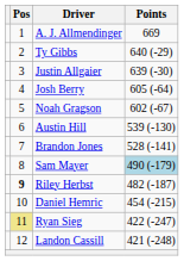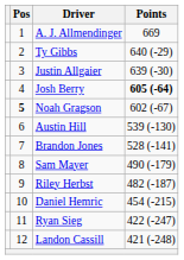Josh Berry | Points: normal -> bold
Noah Gragson | Pos: normal -> bold
Sam Mayer | Points: lightblue background -> no background
Riley Herbst | Pos: bold -> normal
Ryan Sieg | Pos: khaki background -> no background
